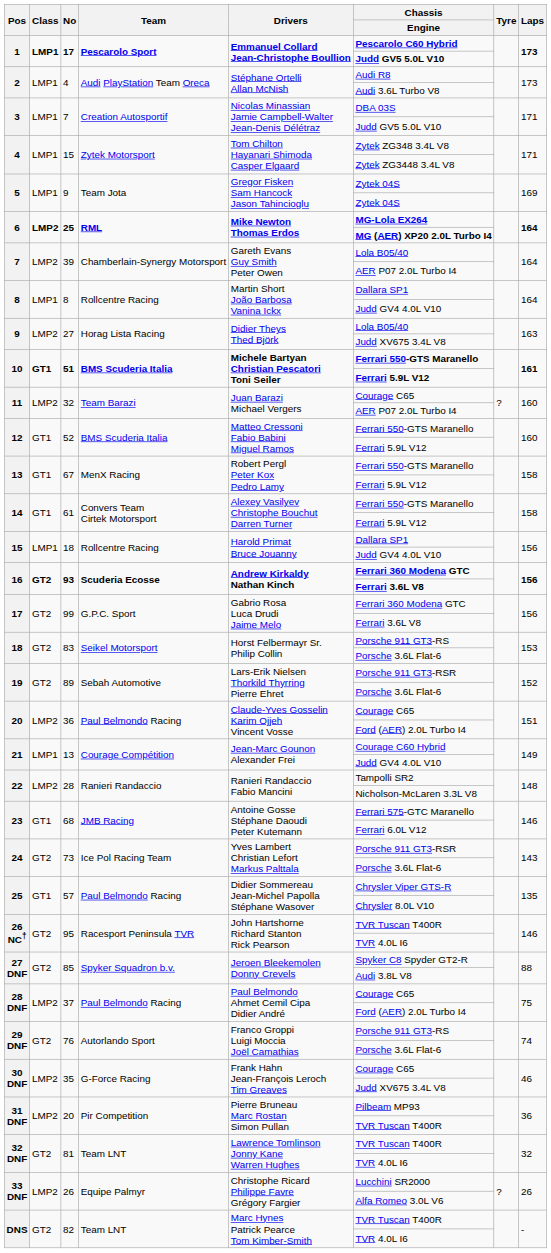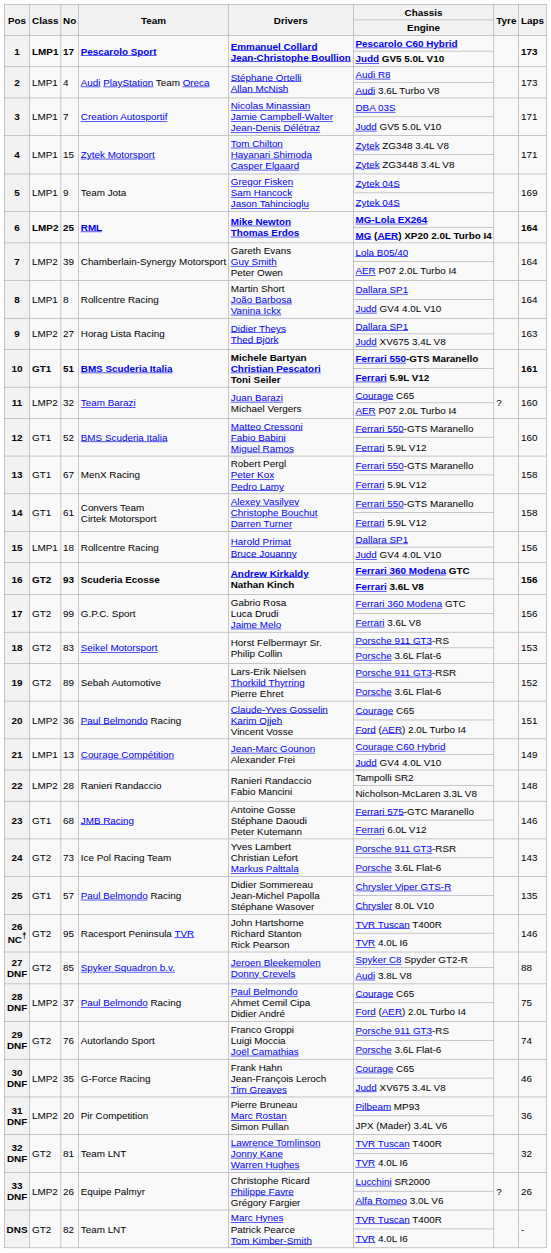row 19 | Chassis / Engine: Lola B05/40 -> Dallara SP1
row 64 | Chassis / Engine: TVR Tuscan T400R -> JPX (Mader) 3.4L V6
